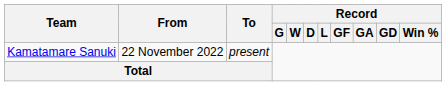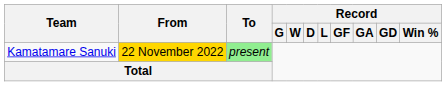Kamatamare Sanuki | From: no background -> gold background
Kamatamare Sanuki | To: no background -> lightgreen background
